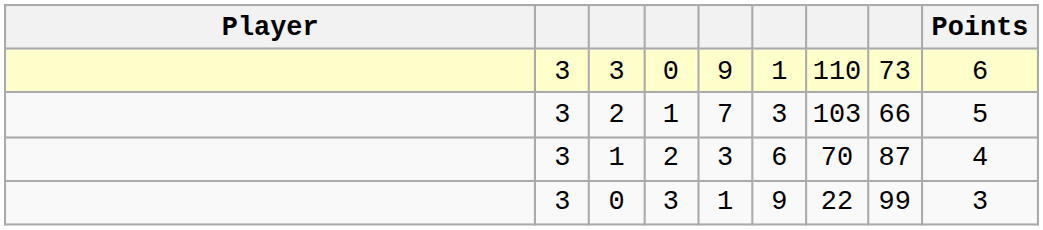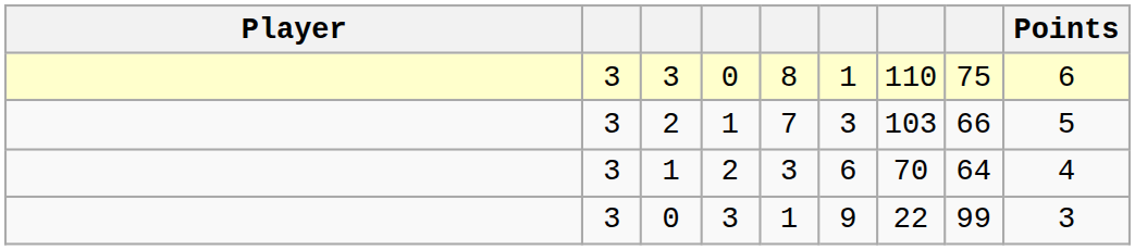row 2 | column 5: 9 -> 8
row 2 | column 8: 73 -> 75
row 4 | column 8: 87 -> 64
